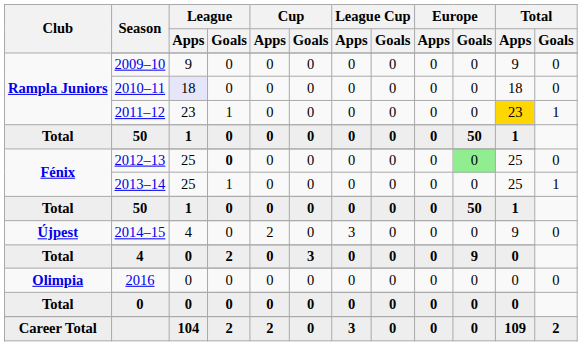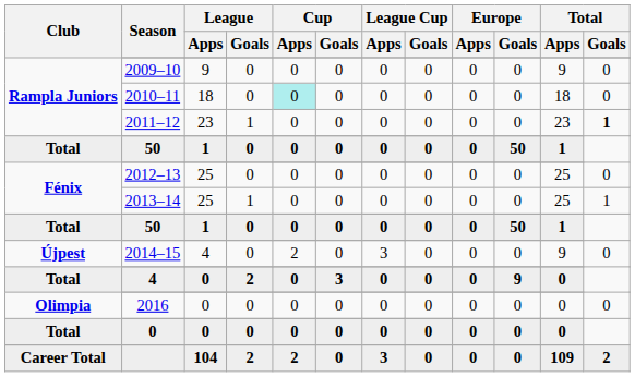2010–11 | League / Apps: lavender background -> no background
2010–11 | Cup / Apps: no background -> paleturquoise background
2011–12 | Total / Apps: gold background -> no background
2011–12 | Total / Goals: normal -> bold
2012–13 | League / Goals: bold -> normal
2012–13 | Europe / Goals: lightgreen background -> no background
